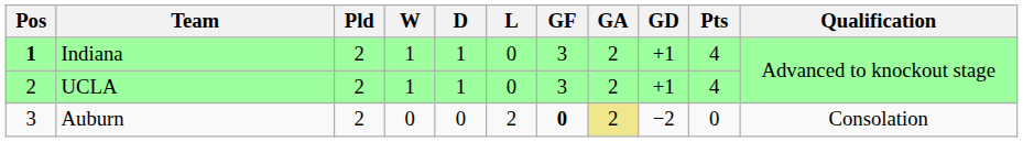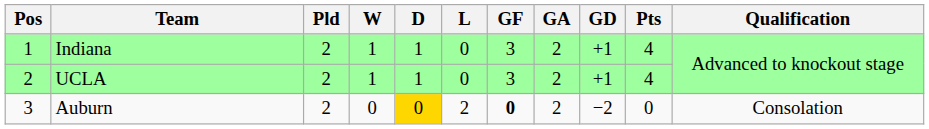Indiana | Pos: bold -> normal
Auburn | D: no background -> gold background
Auburn | GA: khaki background -> no background
